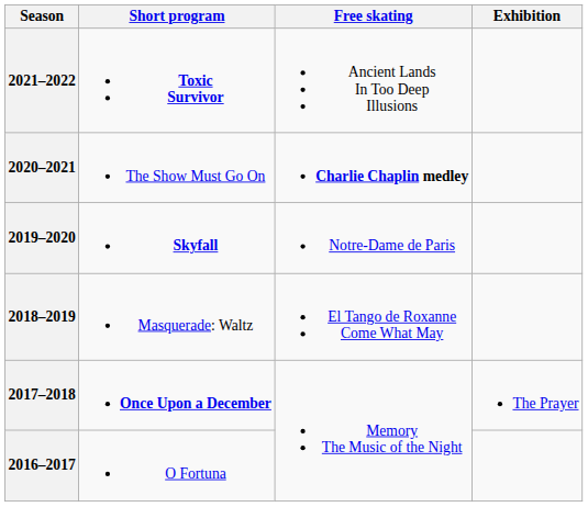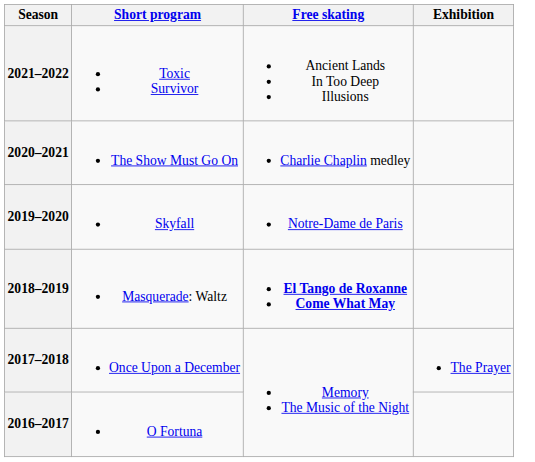2021–2022 | Short program: bold -> normal
2020–2021 | Free skating: bold -> normal
2019–2020 | Short program: bold -> normal
2018–2019 | Free skating: normal -> bold
2017–2018 | Short program: bold -> normal
